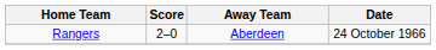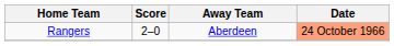Rangers | Date: no background -> lightsalmon background
